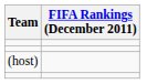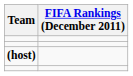row 4 | Team: normal -> bold
